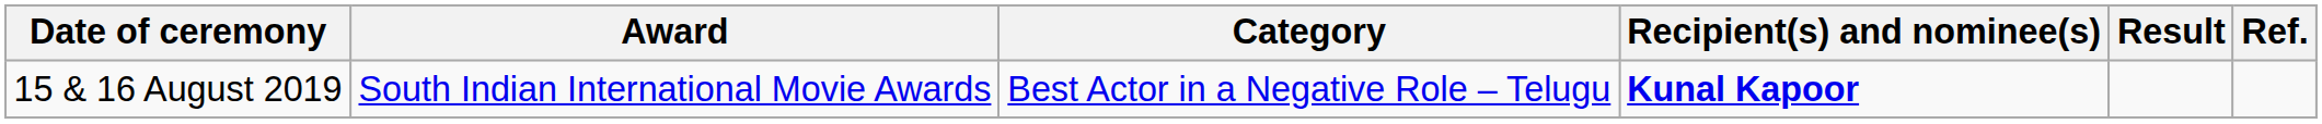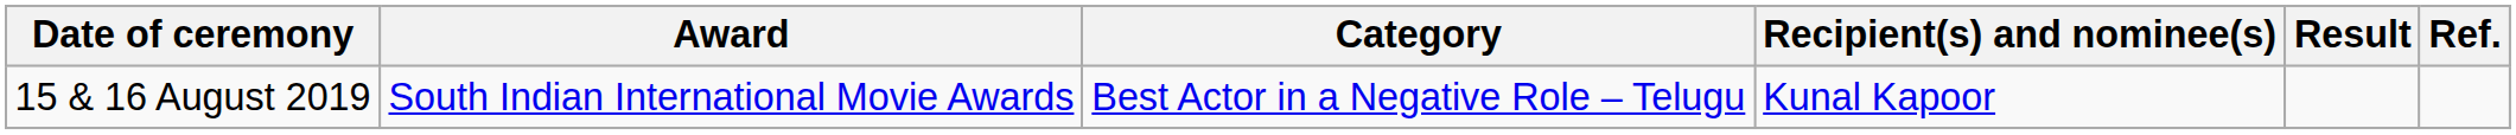15 & 16 August 2019 | Recipient(s) and nominee(s): bold -> normal
